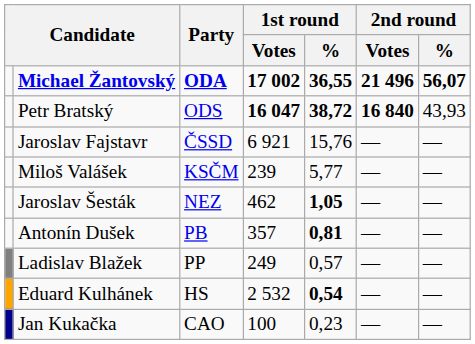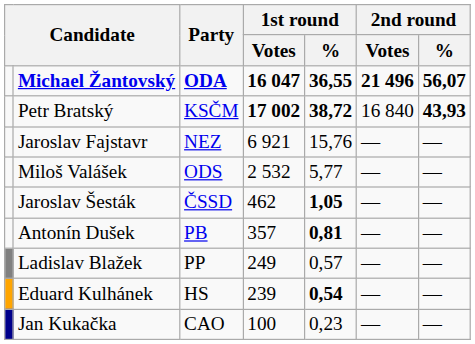Michael Žantovský | 1st round / Votes: 17 002 -> 16 047
Petr Bratský | Party: ODS -> KSČM
Petr Bratský | 1st round / Votes: 16 047 -> 17 002
Petr Bratský | 2nd round / Votes: bold -> normal
Petr Bratský | 2nd round / %: normal -> bold
Jaroslav Fajstavr | Party: ČSSD -> NEZ
Miloš Valášek | Party: KSČM -> ODS
Miloš Valášek | 1st round / Votes: 239 -> 2 532
Jaroslav Šesták | Party: NEZ -> ČSSD
Eduard Kulhánek | 1st round / Votes: 2 532 -> 239
